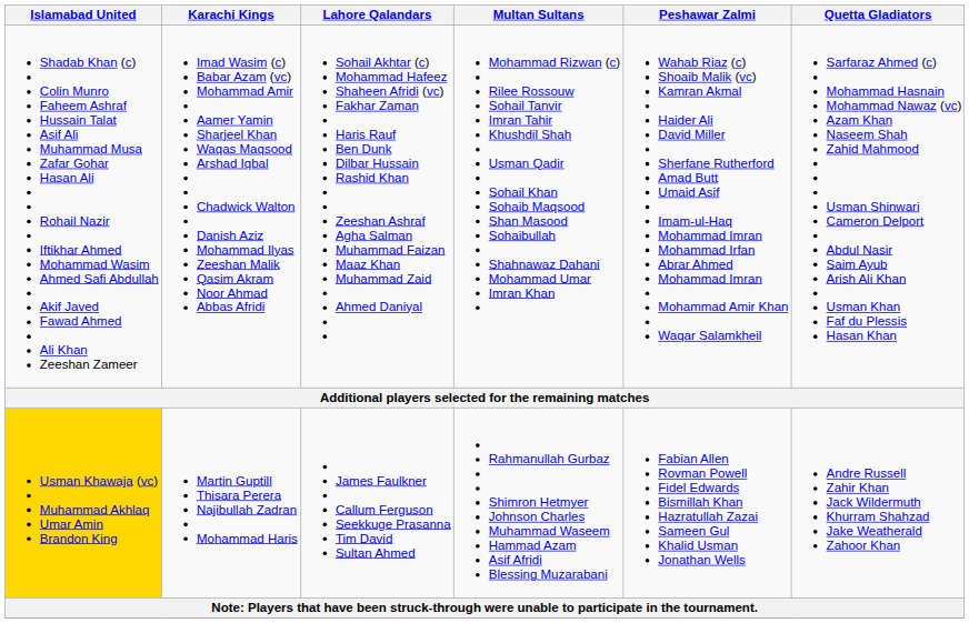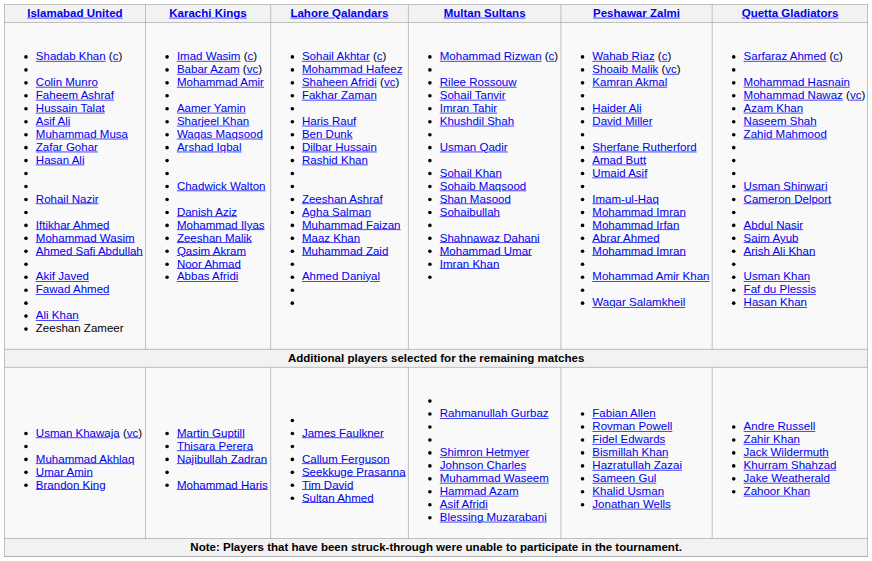Usman Khawaja (vc) Muhammad Akhlaq Umar Amin Brandon King | Islamabad United: gold background -> no background
